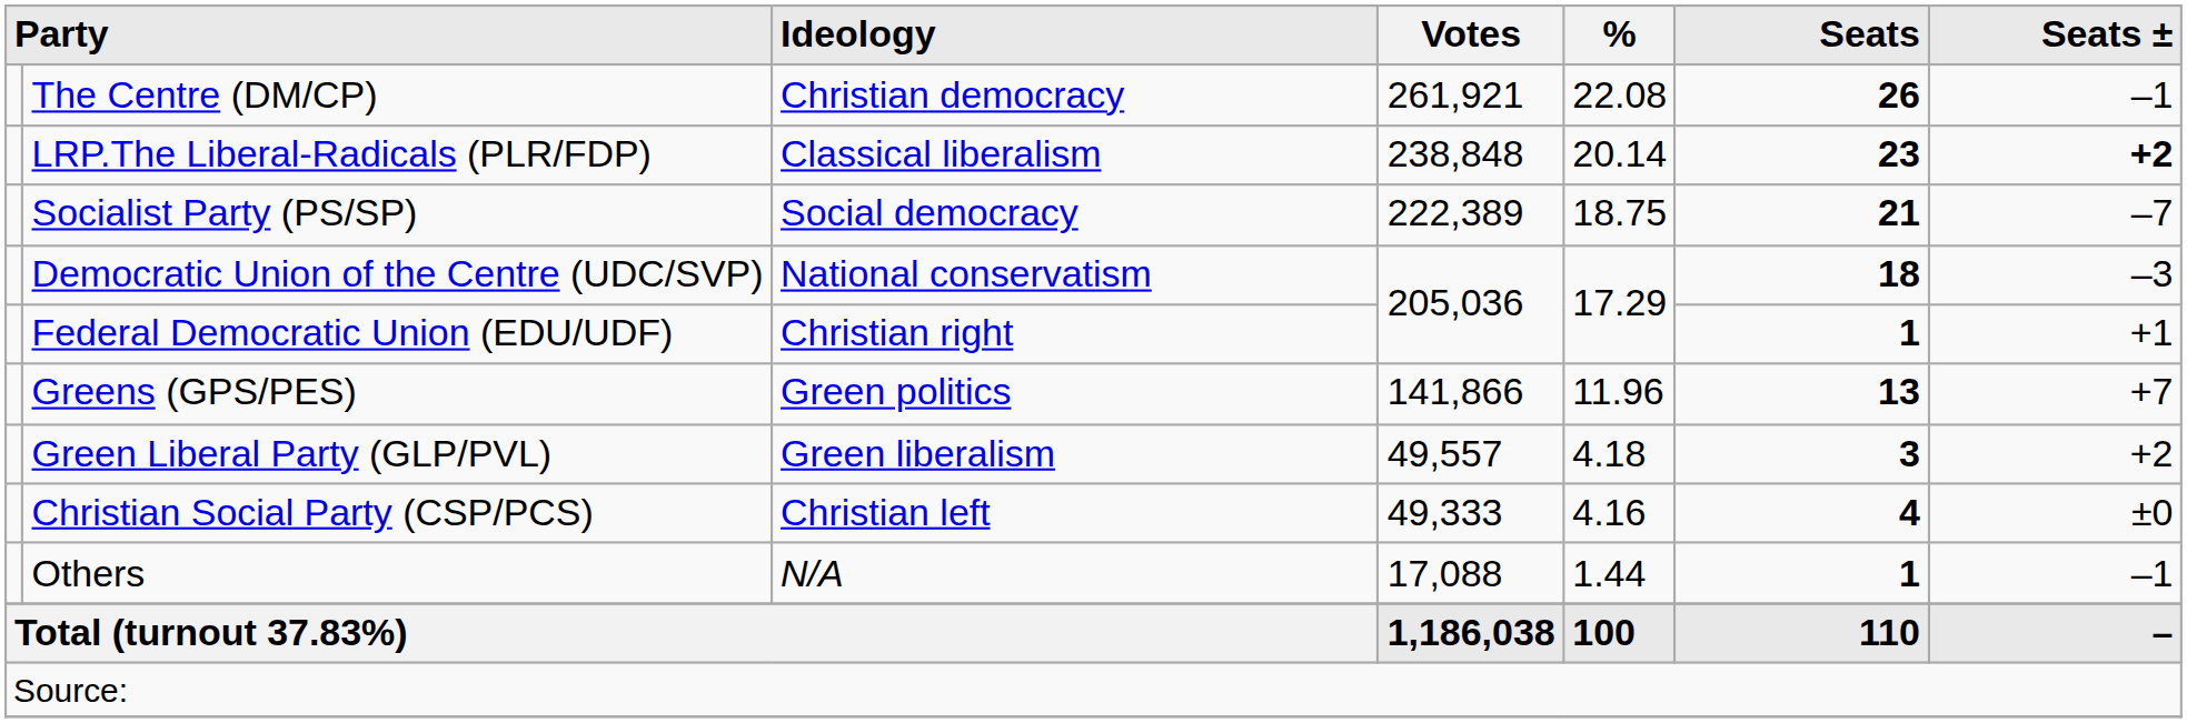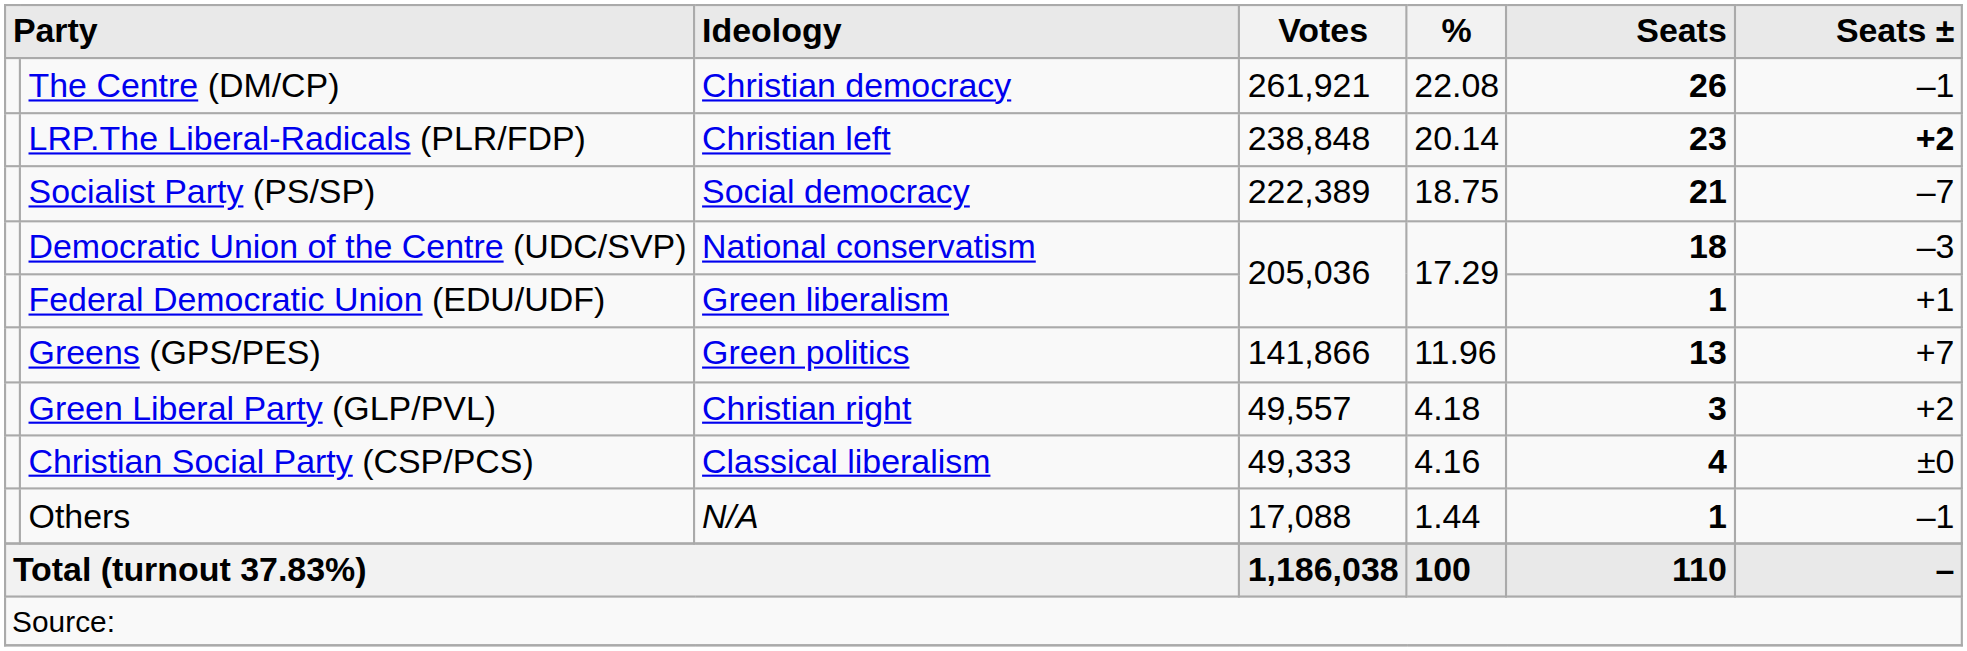LRP.The Liberal-Radicals (PLR/FDP) | Ideology: Classical liberalism -> Christian left
Federal Democratic Union (EDU/UDF) | Ideology: Christian right -> Green liberalism
Green Liberal Party (GLP/PVL) | Ideology: Green liberalism -> Christian right
Christian Social Party (CSP/PCS) | Ideology: Christian left -> Classical liberalism
